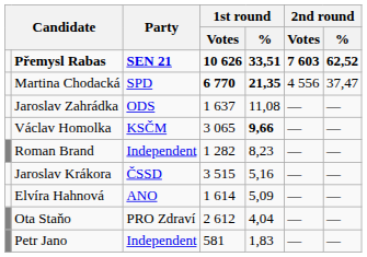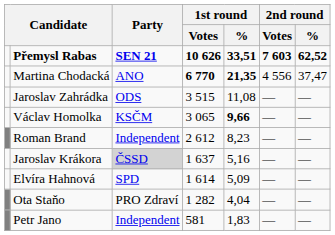Martina Chodacká | Party: SPD -> ANO
Jaroslav Zahrádka | 1st round / Votes: 1 637 -> 3 515
Roman Brand | 1st round / Votes: 1 282 -> 2 612
Jaroslav Krákora | Party: no background -> lightgrey background
Jaroslav Krákora | 1st round / Votes: 3 515 -> 1 637
Elvíra Hahnová | Party: ANO -> SPD
Ota Staňo | 1st round / Votes: 2 612 -> 1 282
